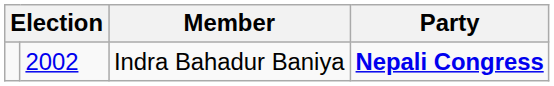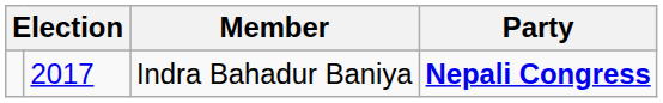Indra Bahadur Baniya | column 2: 2002 -> 2017
